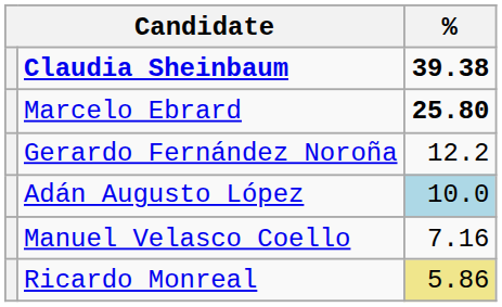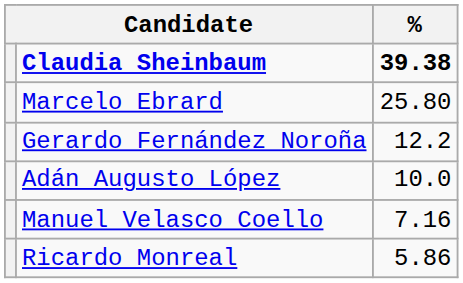Marcelo Ebrard | %: bold -> normal
Adán Augusto López | %: lightblue background -> no background
Ricardo Monreal | %: khaki background -> no background
